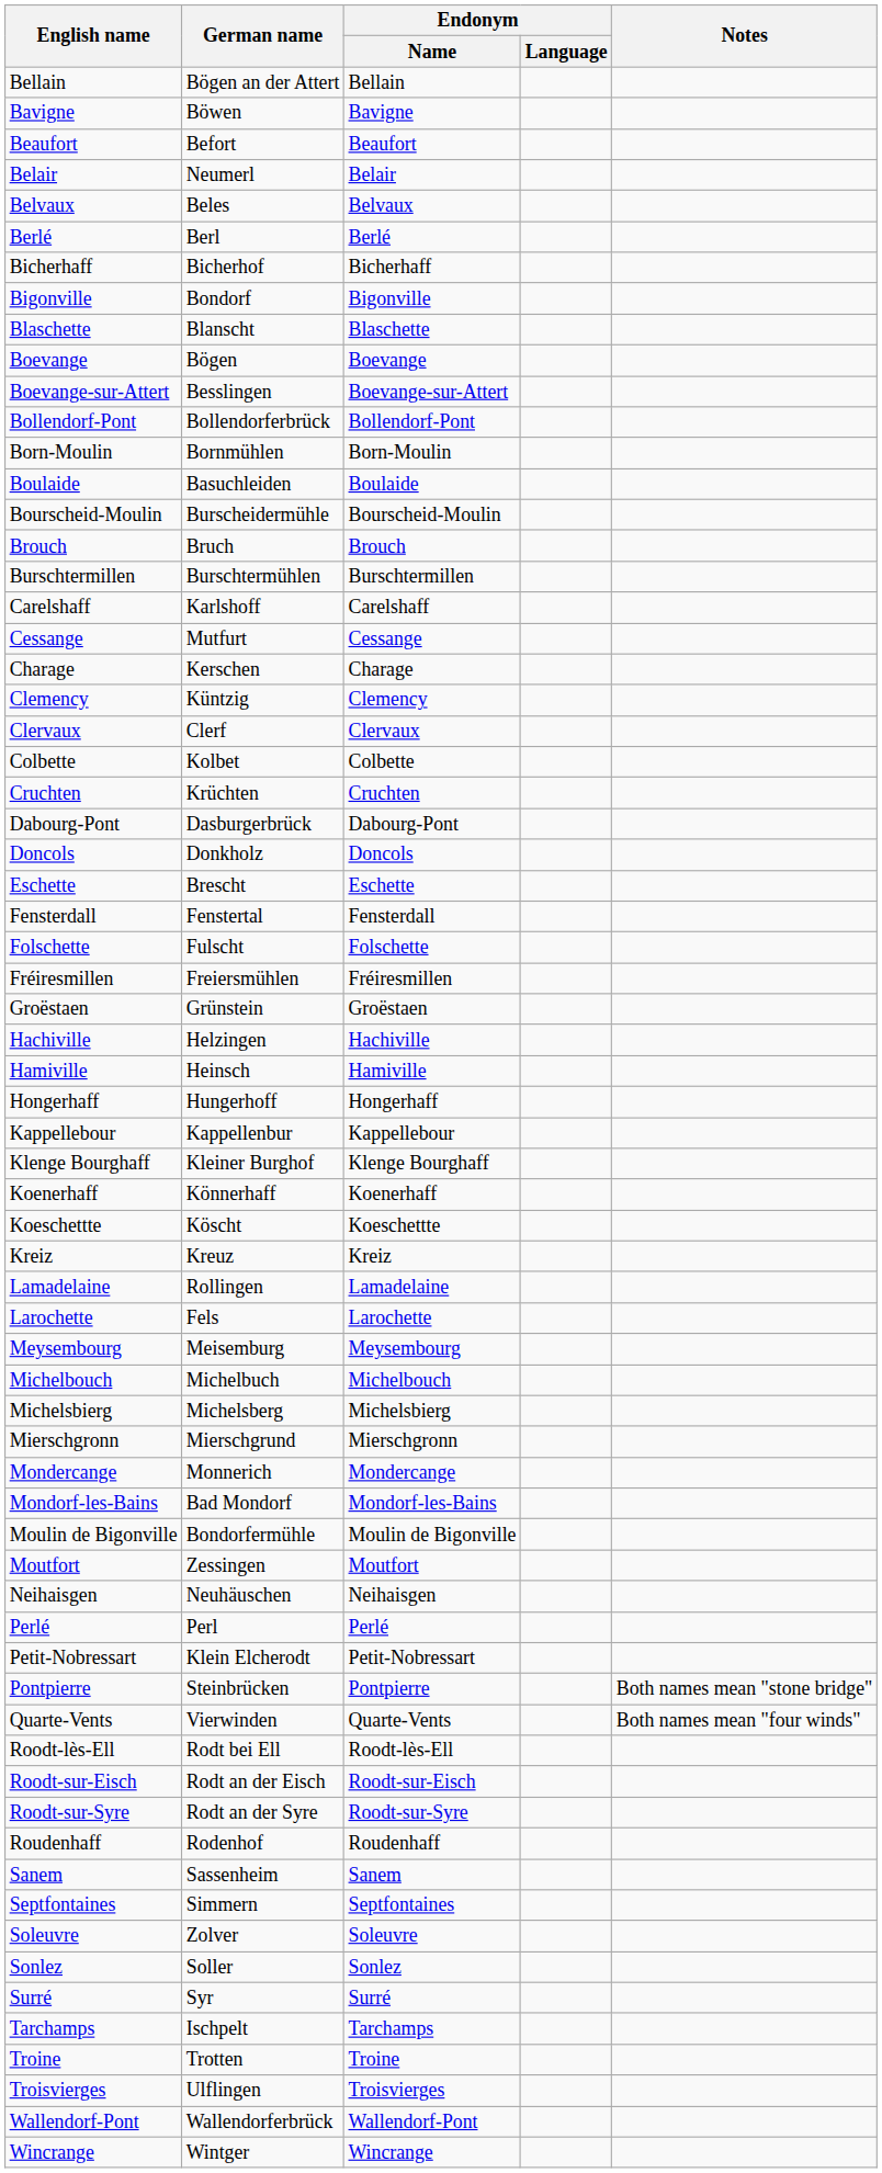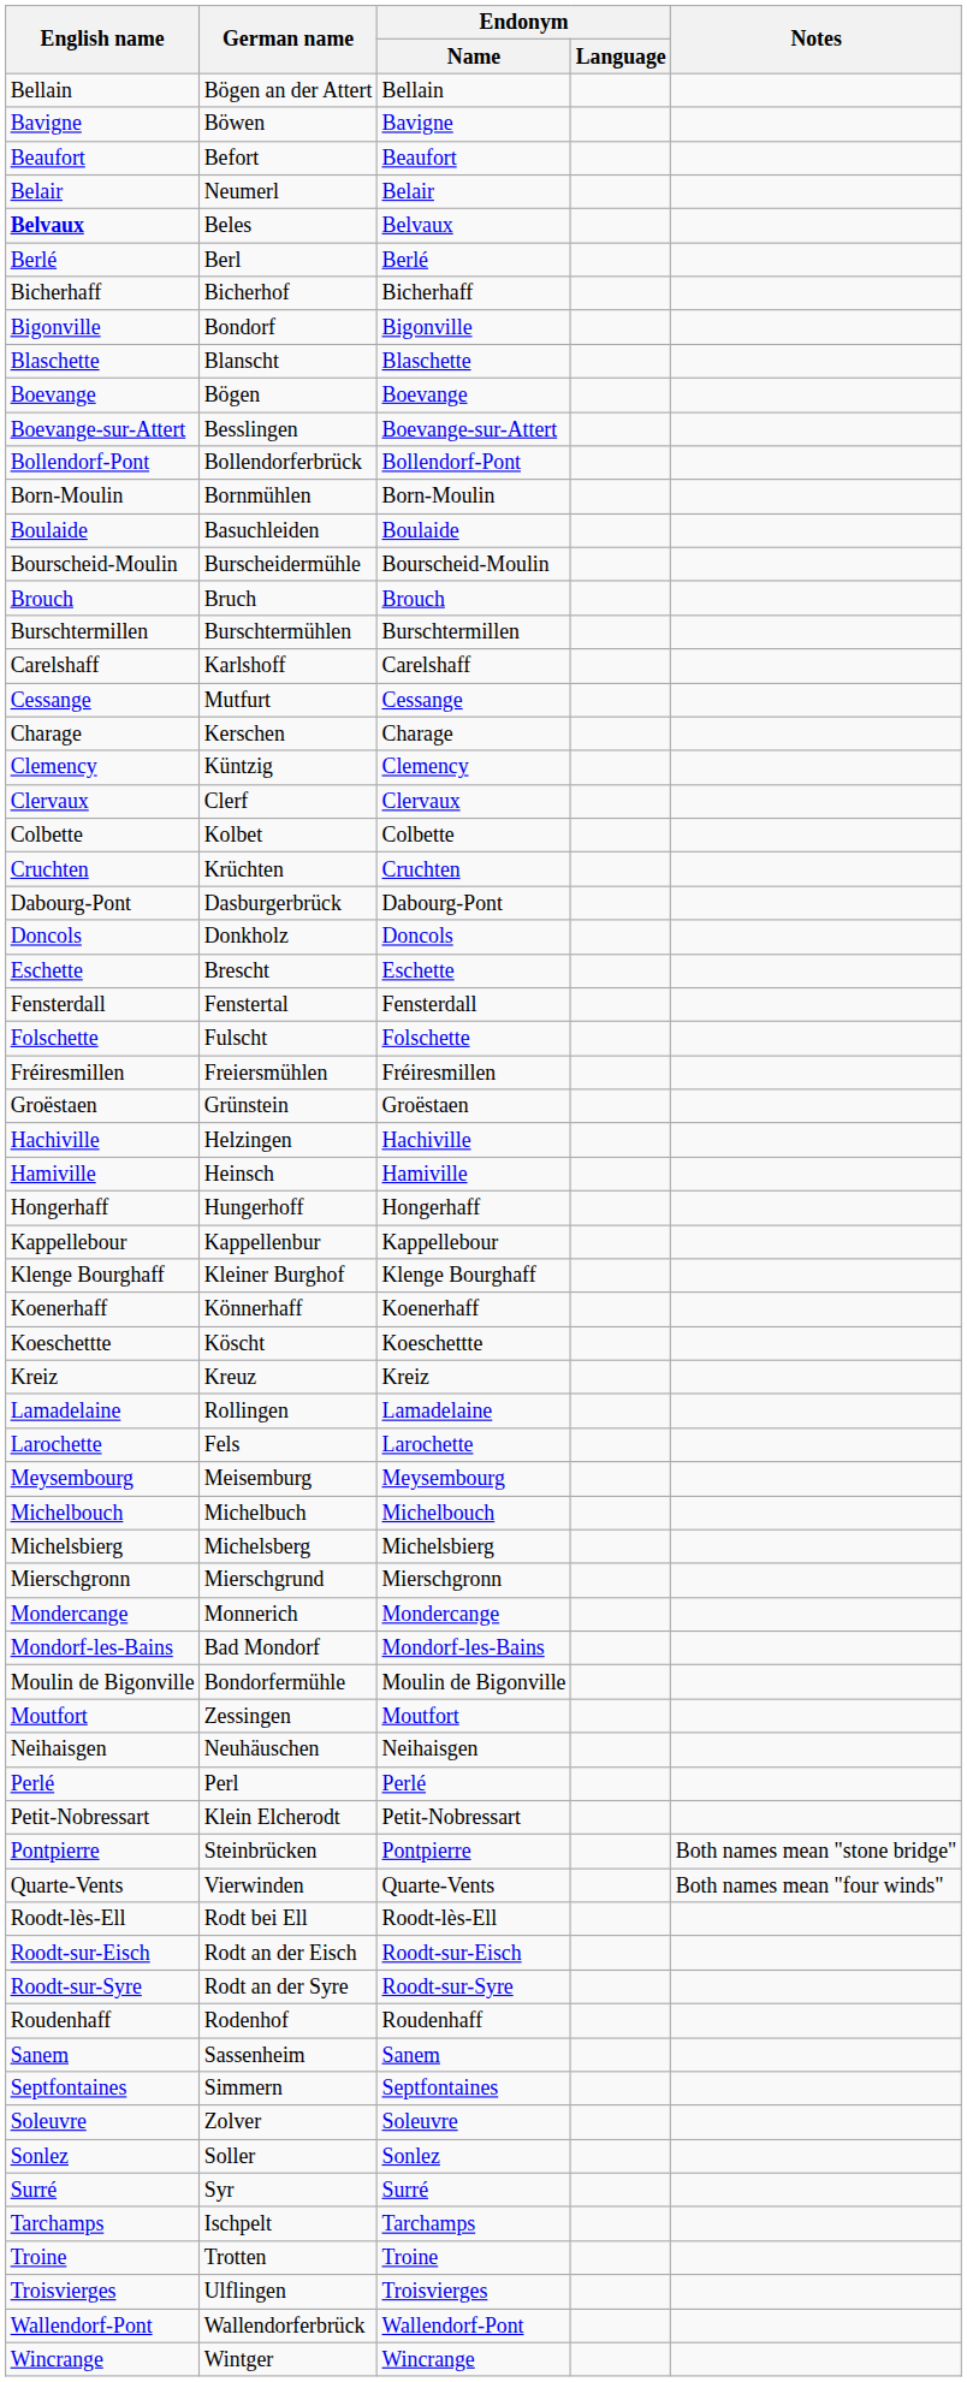row 7 | English name: normal -> bold
